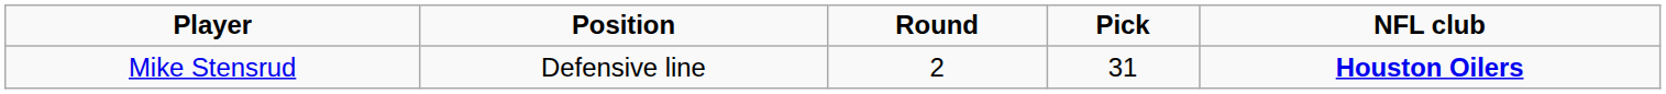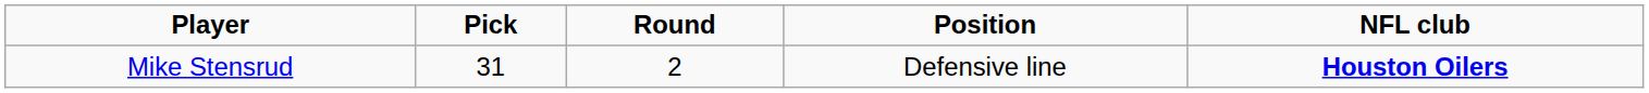columns swapped: Position <-> Pick
